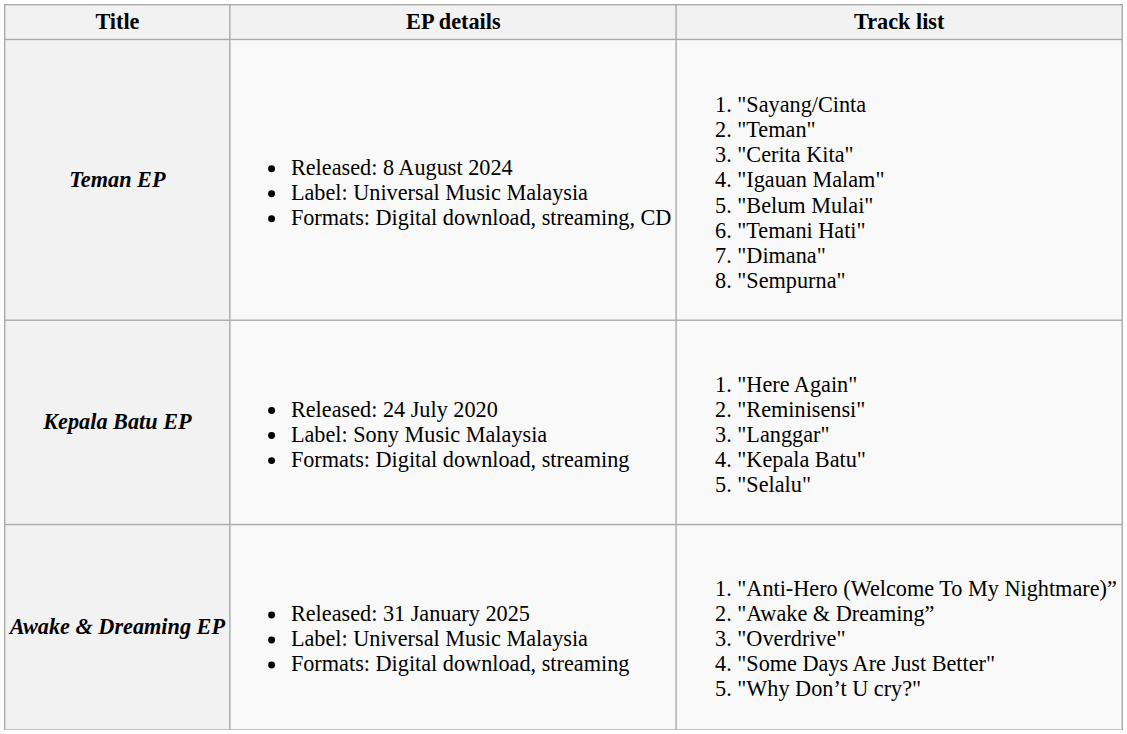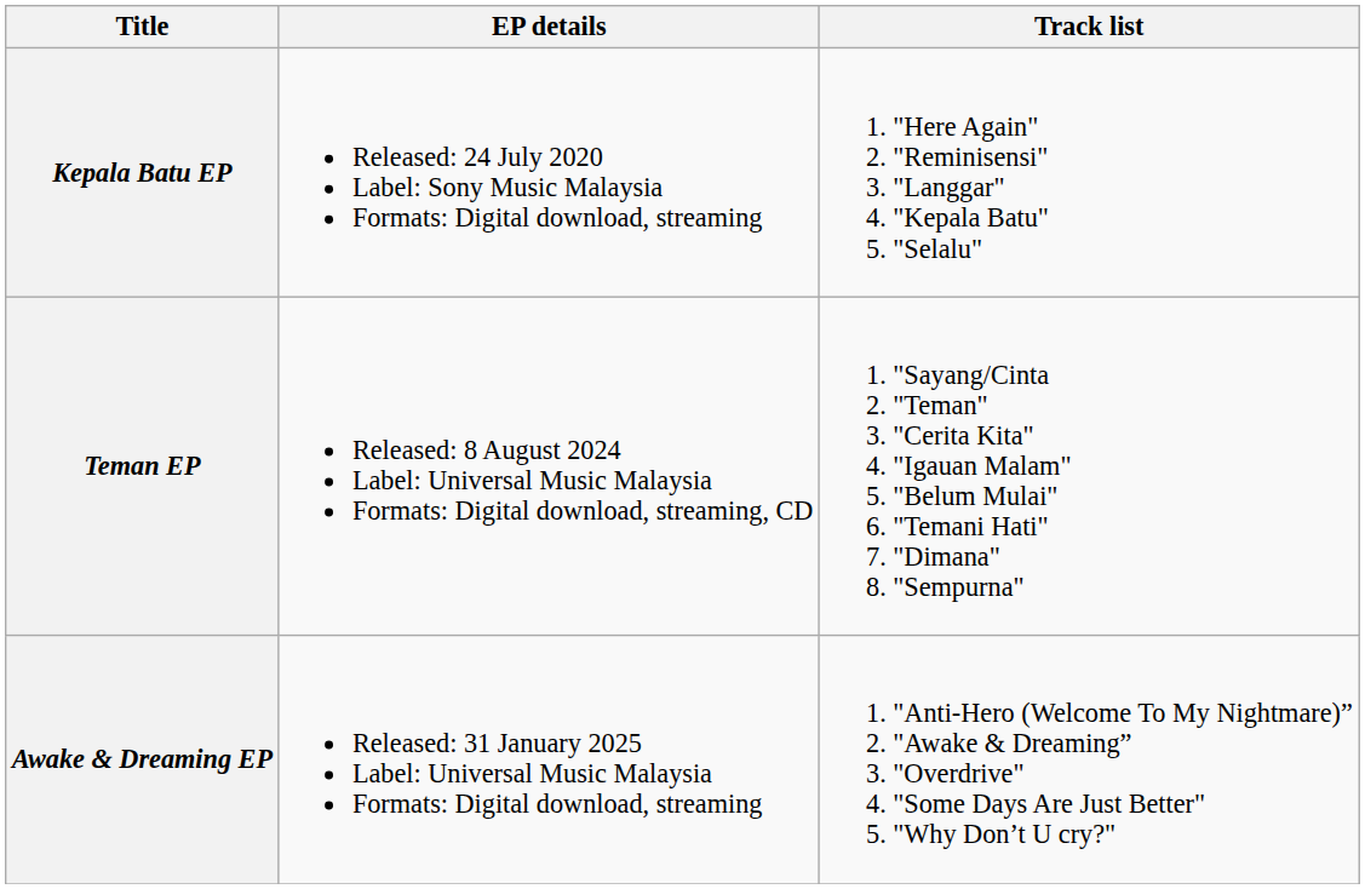rows swapped: Kepala Batu EP <-> Teman EP
